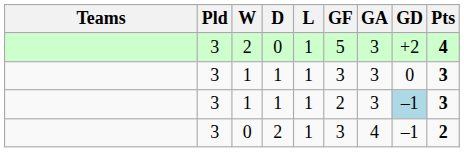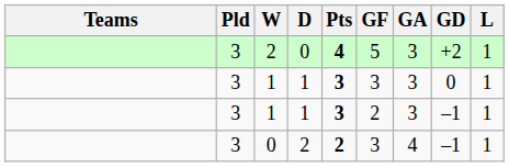columns swapped: L <-> Pts
row 4 | GD: lightblue background -> no background
